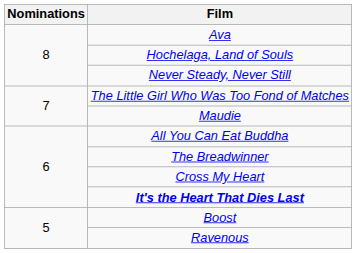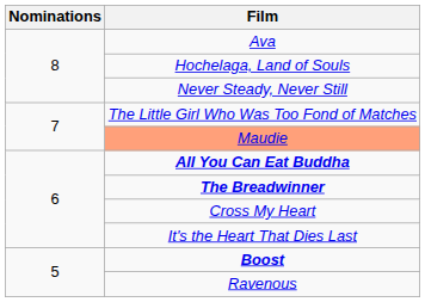Maudie | Film: no background -> lightsalmon background
All You Can Eat Buddha | Film: normal -> bold
The Breadwinner | Film: normal -> bold
It's the Heart That Dies Last | Film: bold -> normal
Boost | Film: normal -> bold
